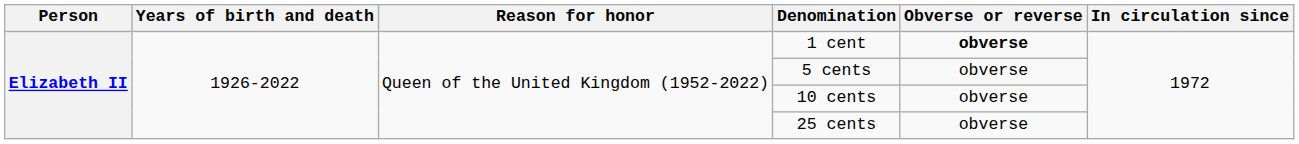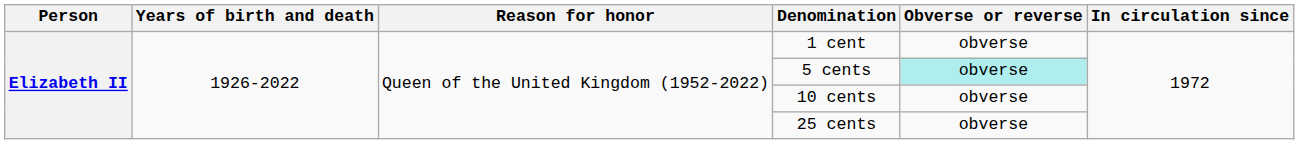1 cent | Obverse or reverse: bold -> normal
5 cents | Obverse or reverse: no background -> paleturquoise background
